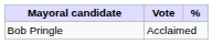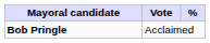Bob Pringle | Mayoral candidate: normal -> bold
